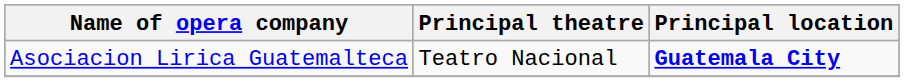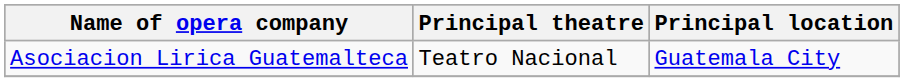Asociacion Lirica Guatemalteca | Principal location: bold -> normal
